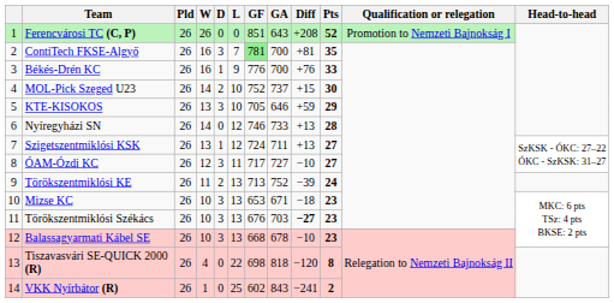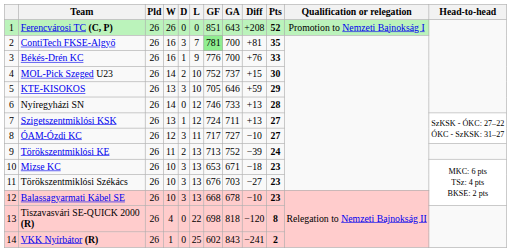Törökszentmiklósi Székács | Diff: bold -> normal
